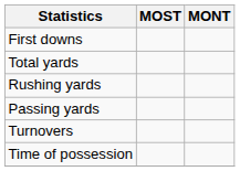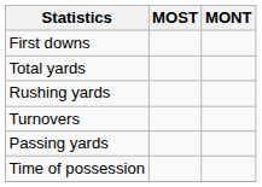rows swapped: Passing yards <-> Turnovers
